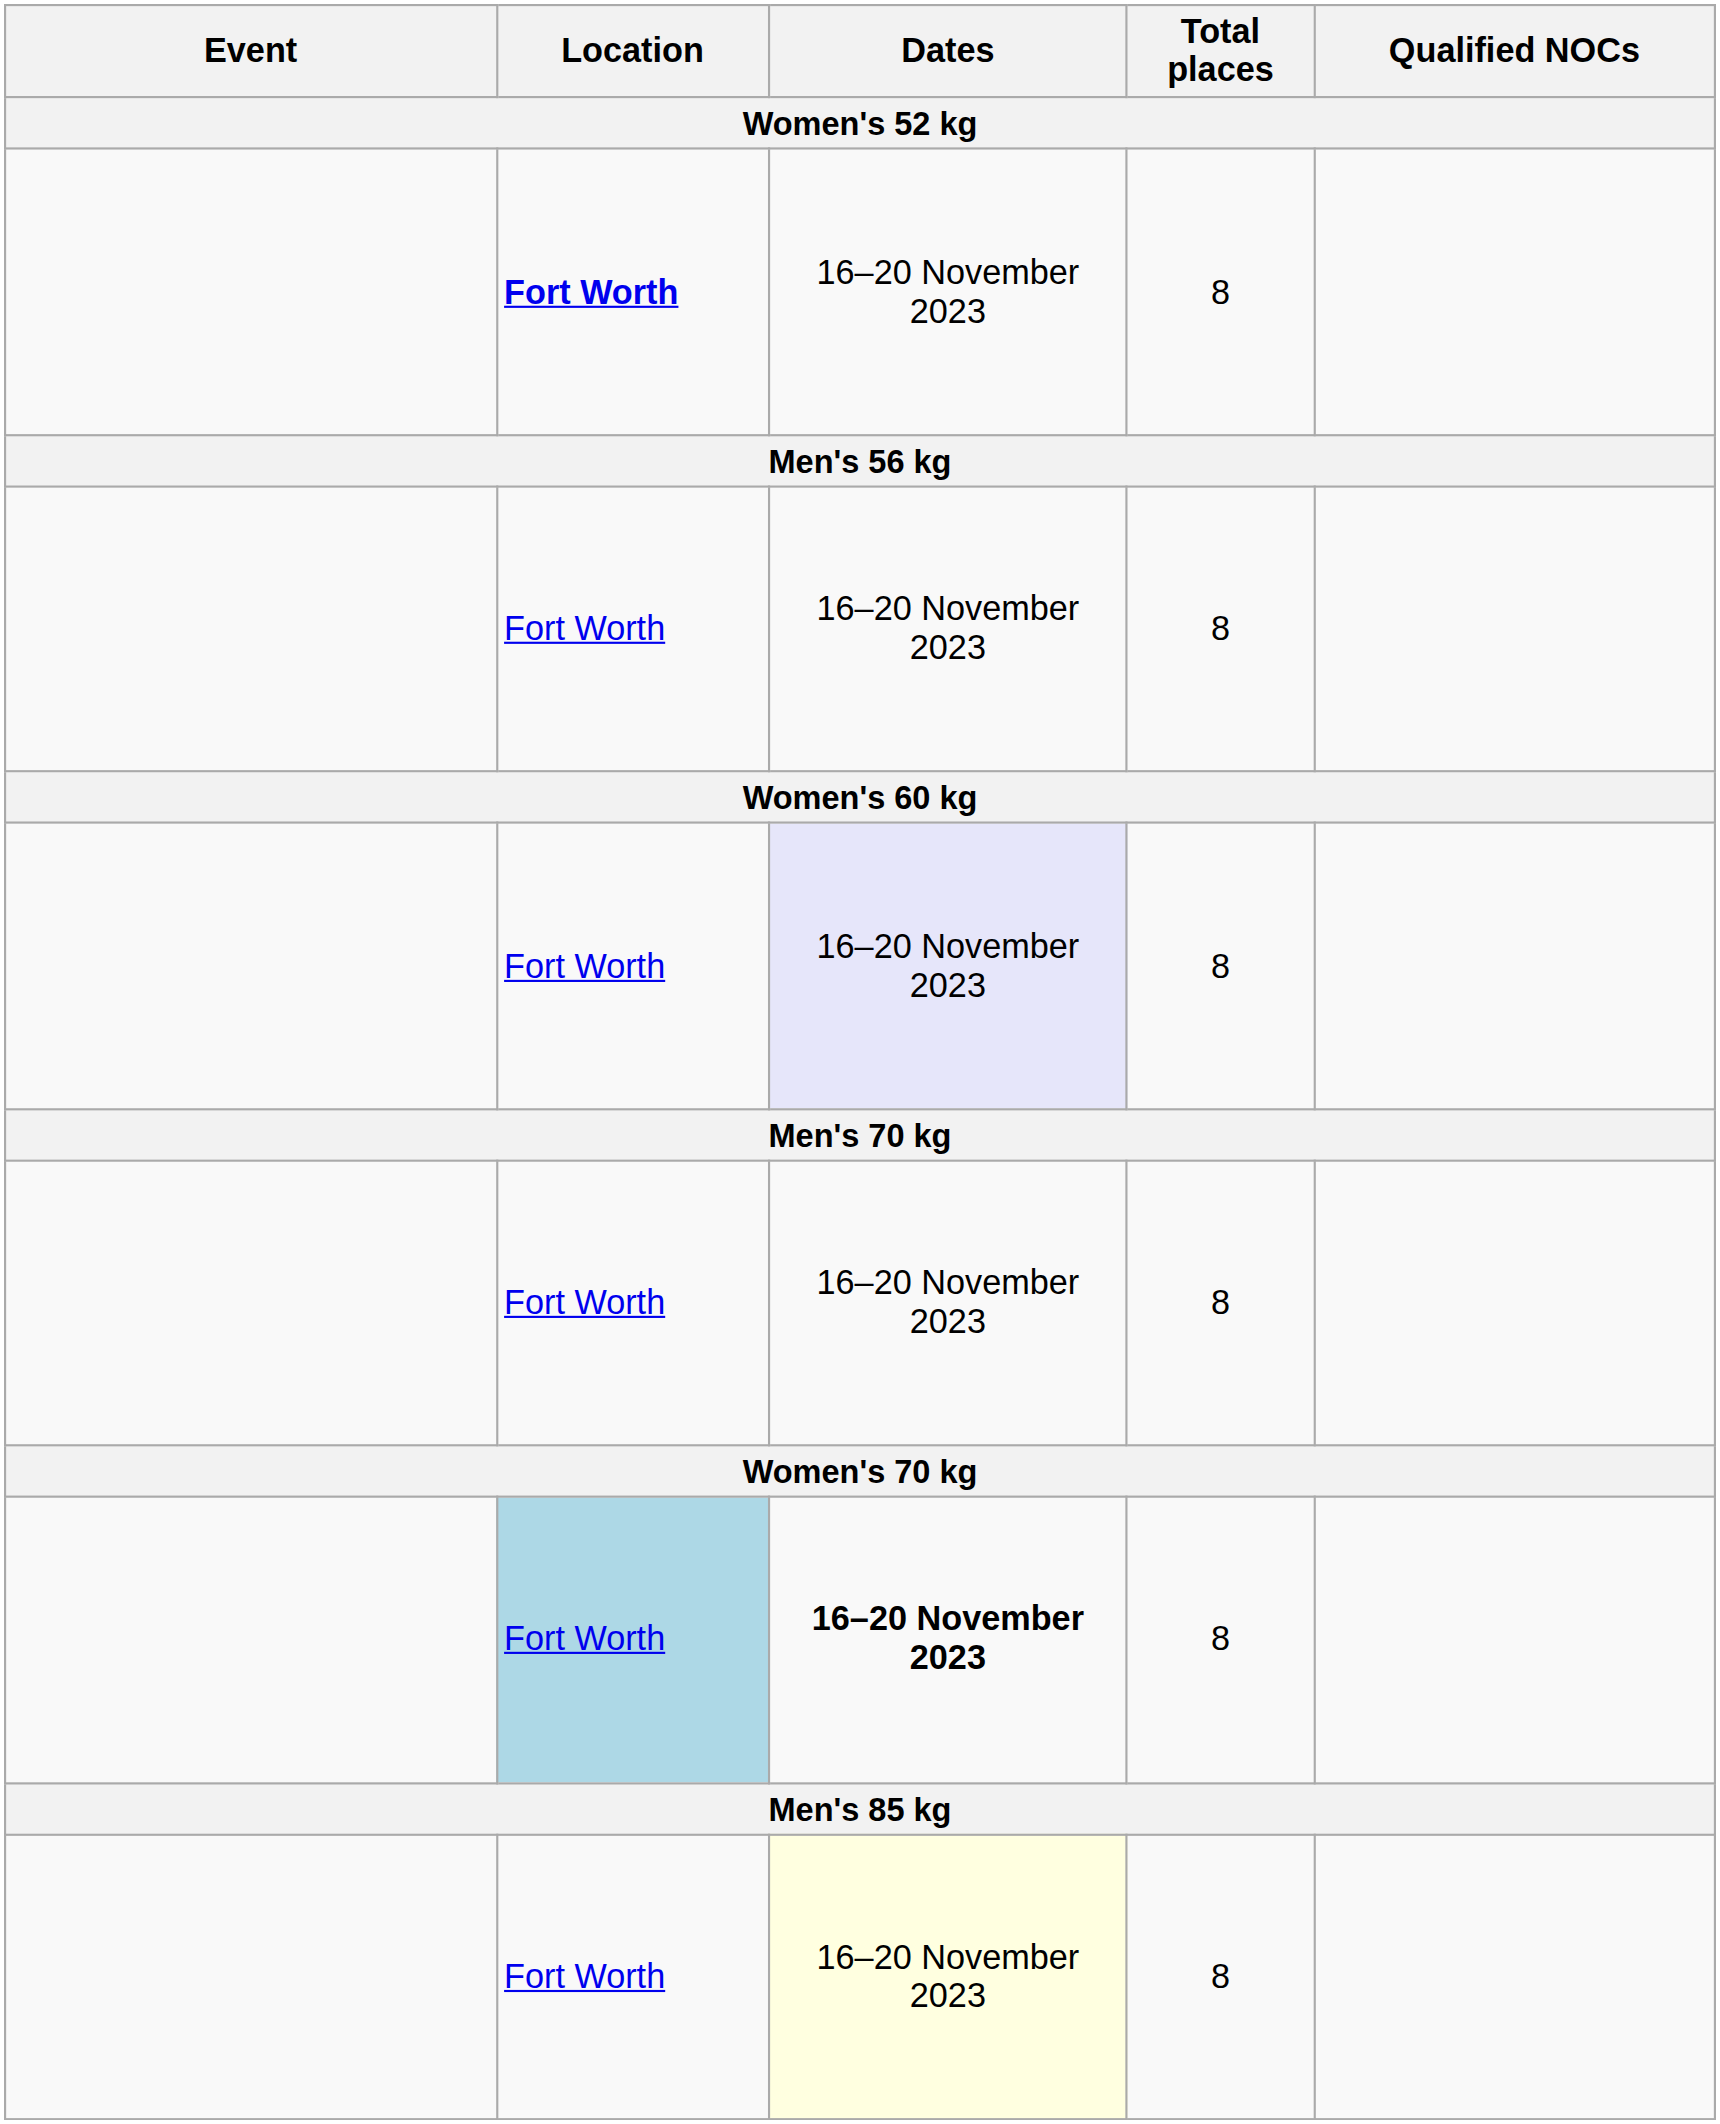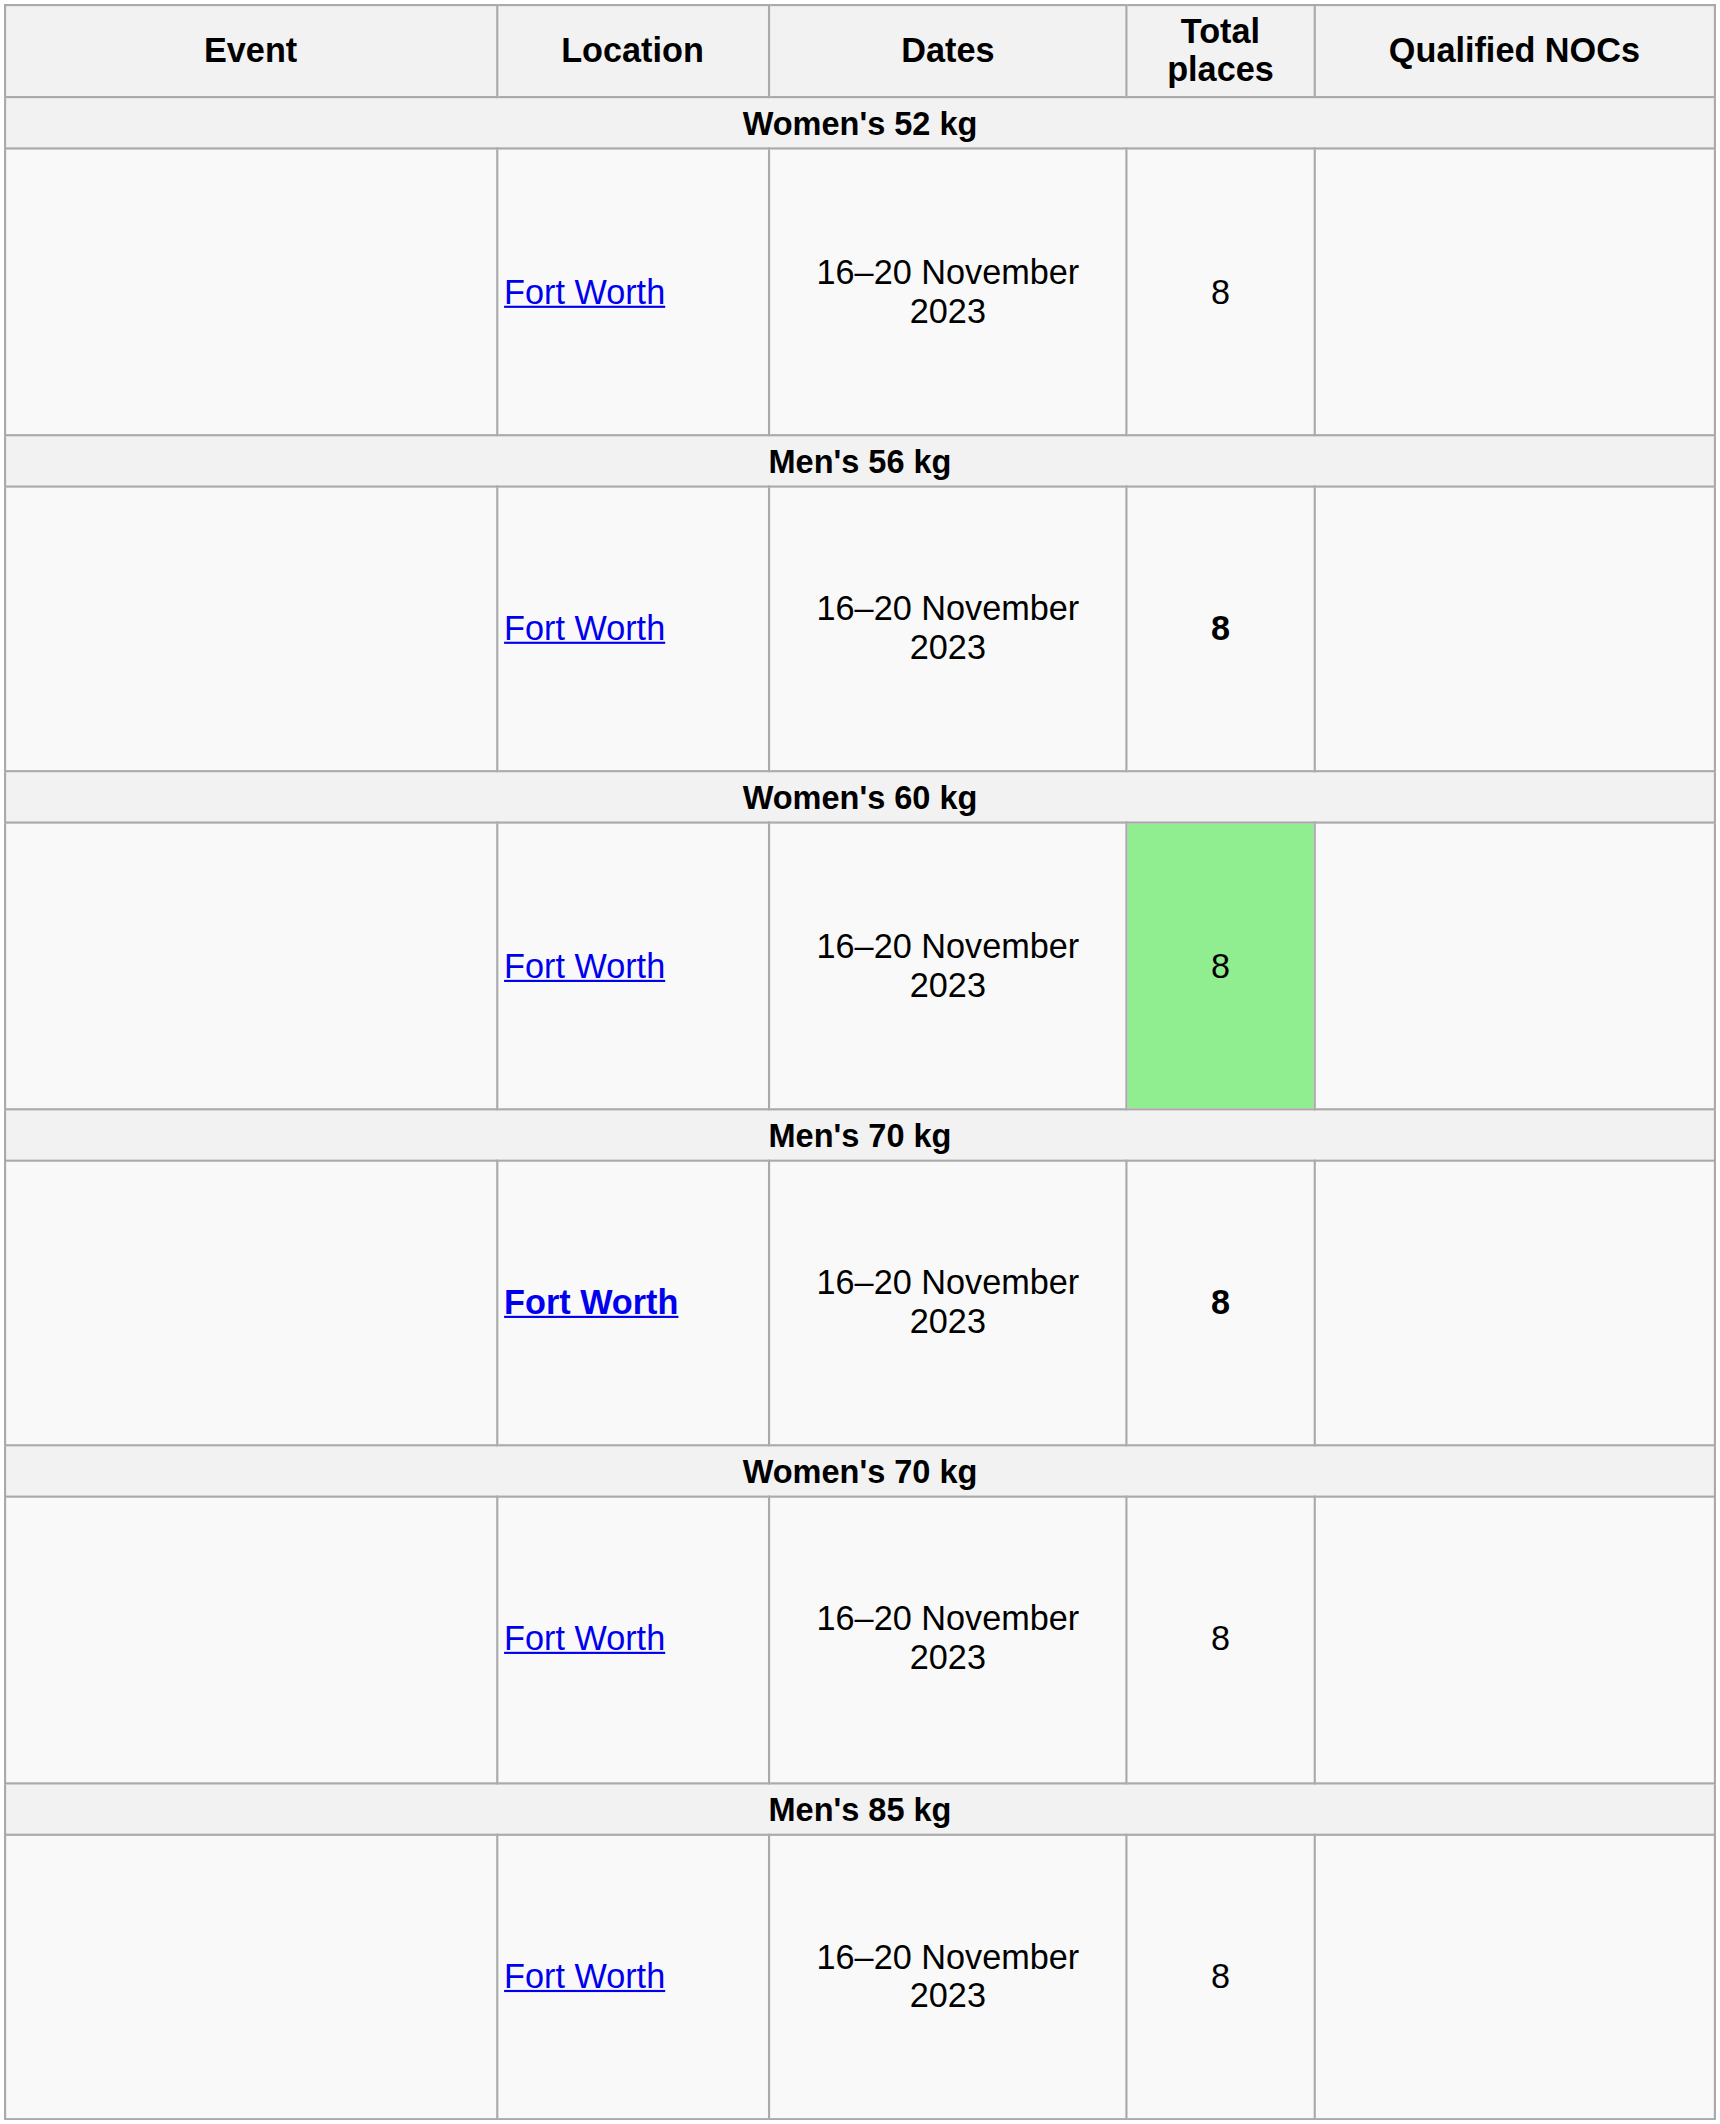row 3 | Location: bold -> normal
row 5 | Total places: normal -> bold
row 7 | Dates: lavender background -> no background
row 7 | Total places: no background -> lightgreen background
row 9 | Location: normal -> bold
row 9 | Total places: normal -> bold
row 11 | Location: lightblue background -> no background
row 11 | Dates: bold -> normal
row 13 | Dates: lightyellow background -> no background
